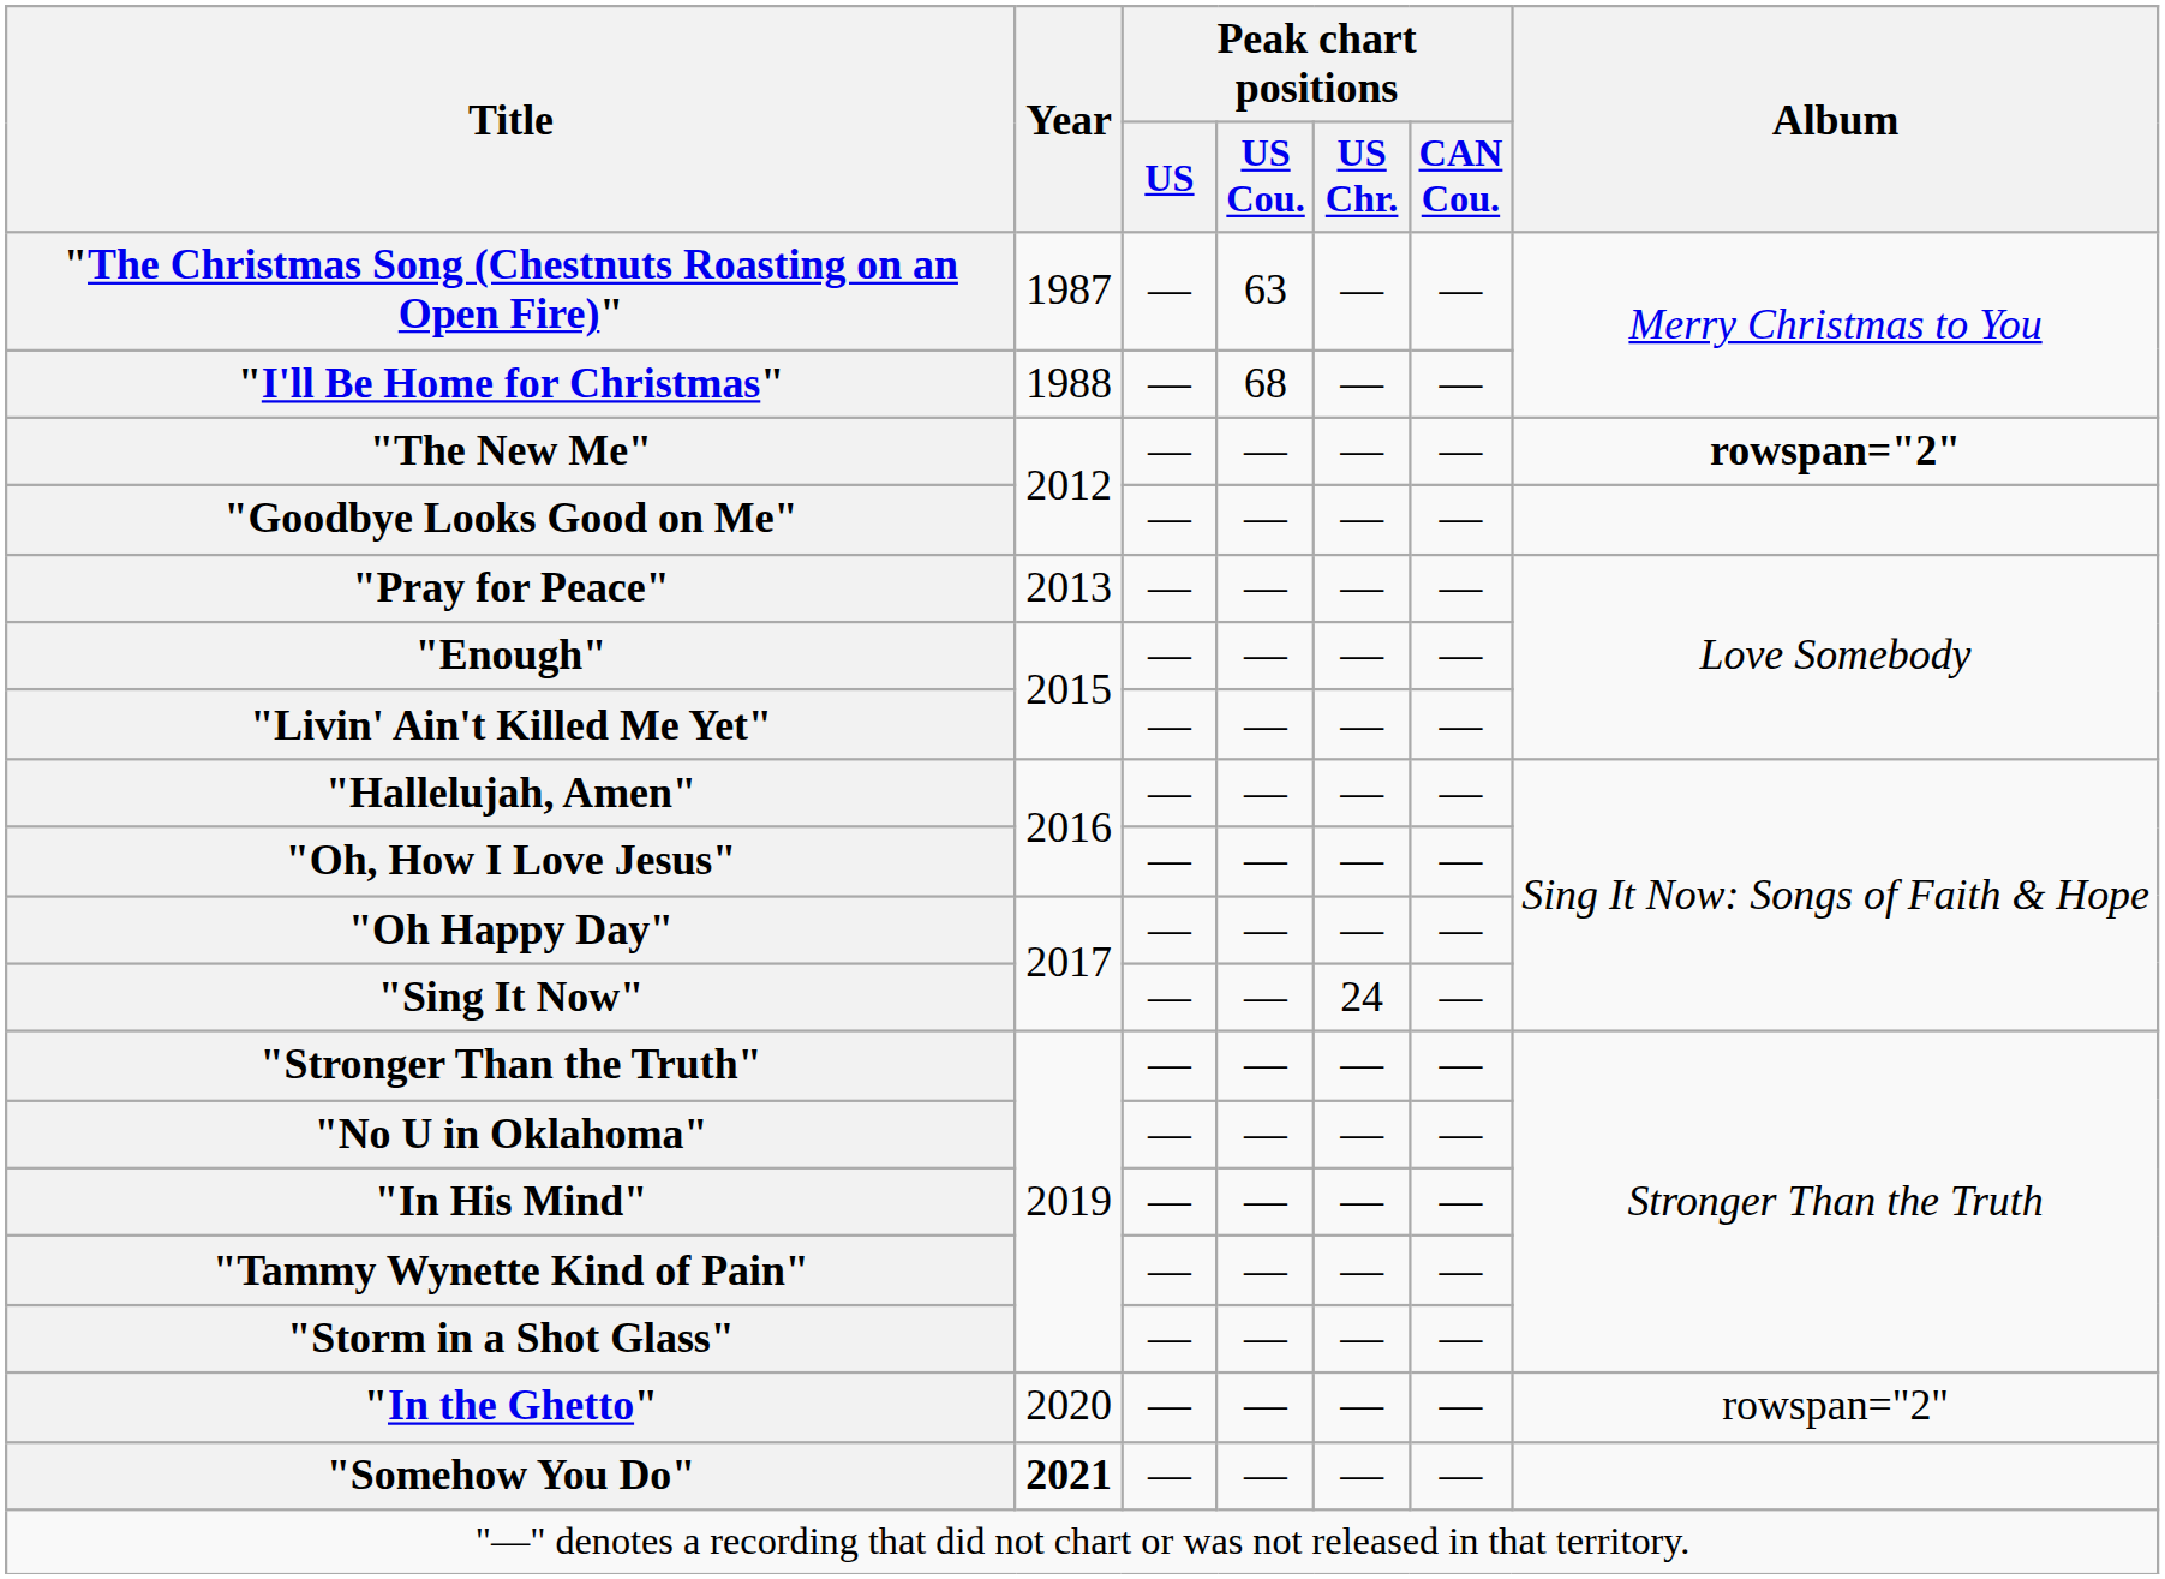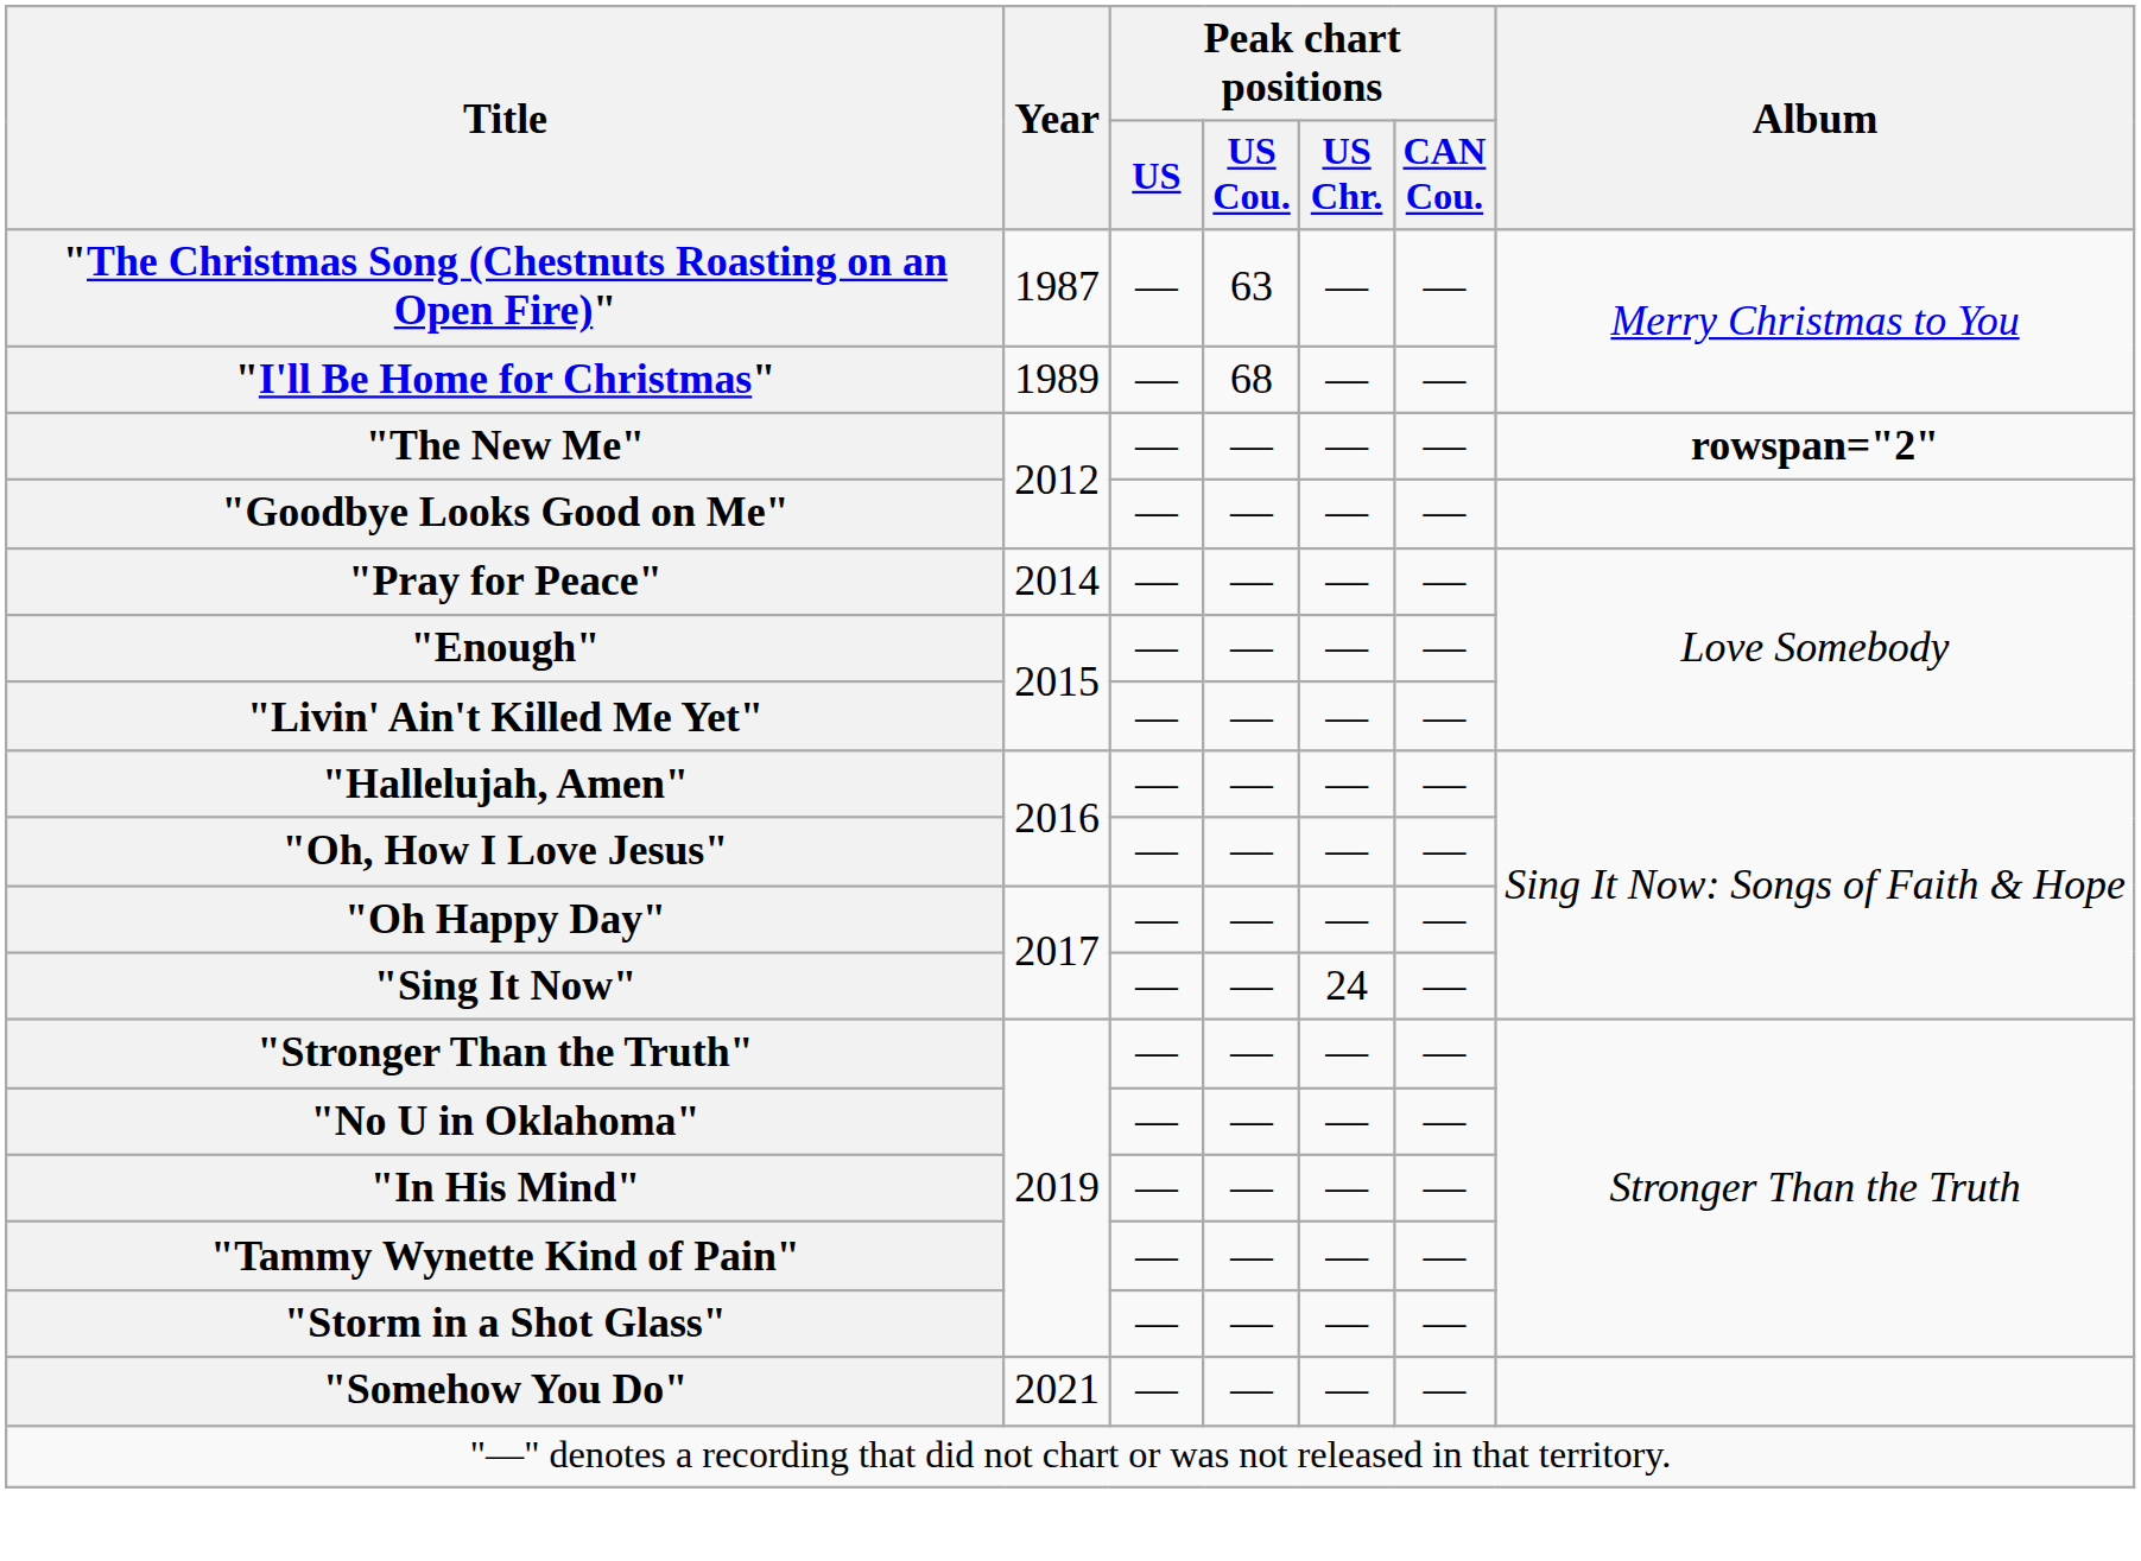"I'll Be Home for Christmas" | Year: 1988 -> 1989
"Pray for Peace" | Year: 2013 -> 2014
- row: "In the Ghetto" | 2020 | — | — | — | — | rowspan="2"
"Somehow You Do" | Year: bold -> normal
